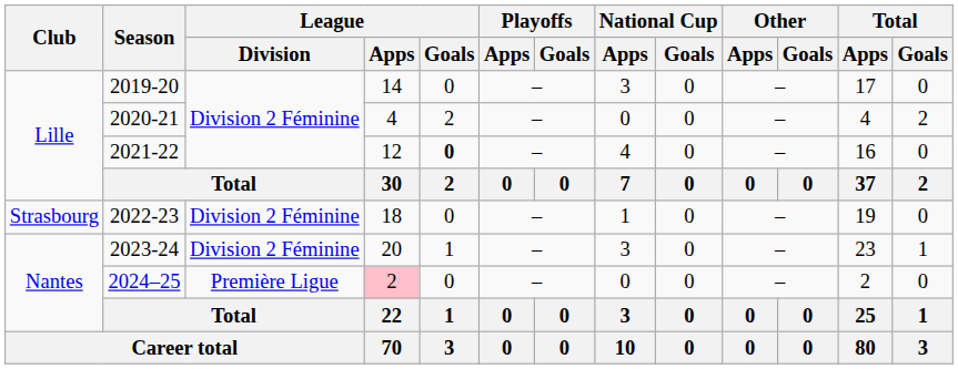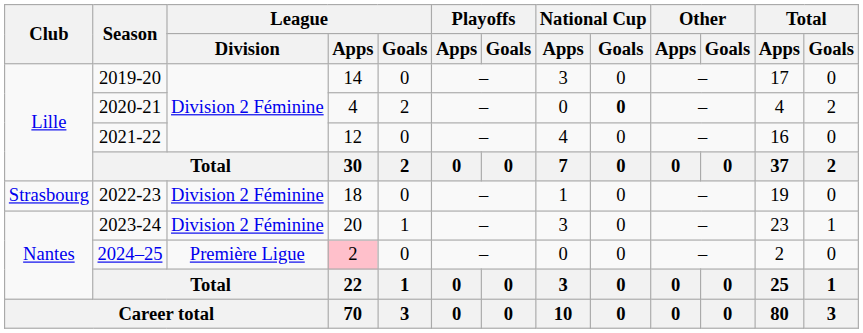2020-21 | National Cup / Goals: normal -> bold
2021-22 | League / Goals: bold -> normal
